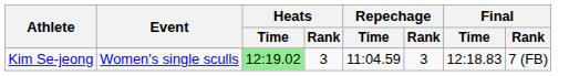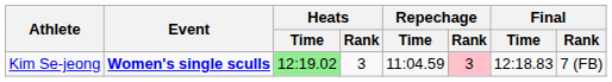Kim Se-jeong | Event: normal -> bold
Kim Se-jeong | Repechage / Rank: no background -> pink background
